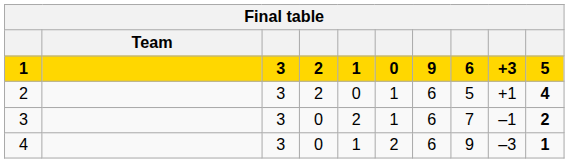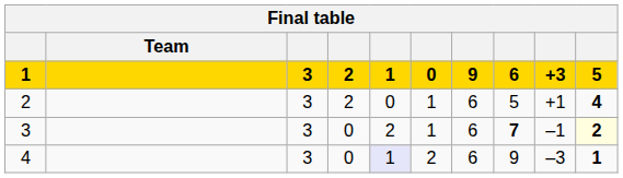row 5 | column 8: normal -> bold
row 5 | column 10: no background -> lightyellow background
row 6 | column 5: no background -> lavender background
